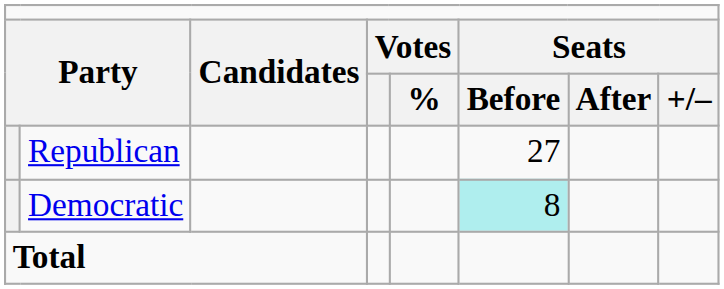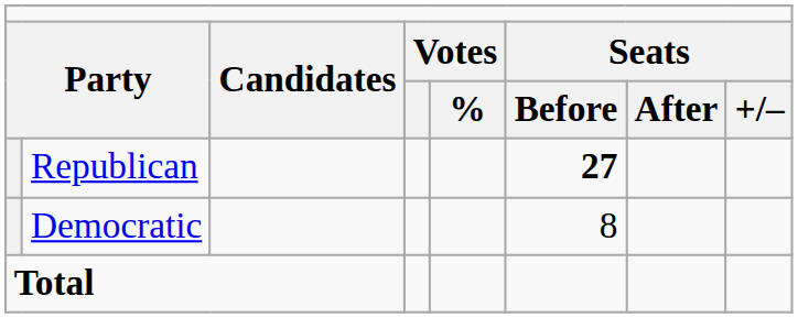Republican | column 6: normal -> bold
Democratic | column 6: paleturquoise background -> no background
